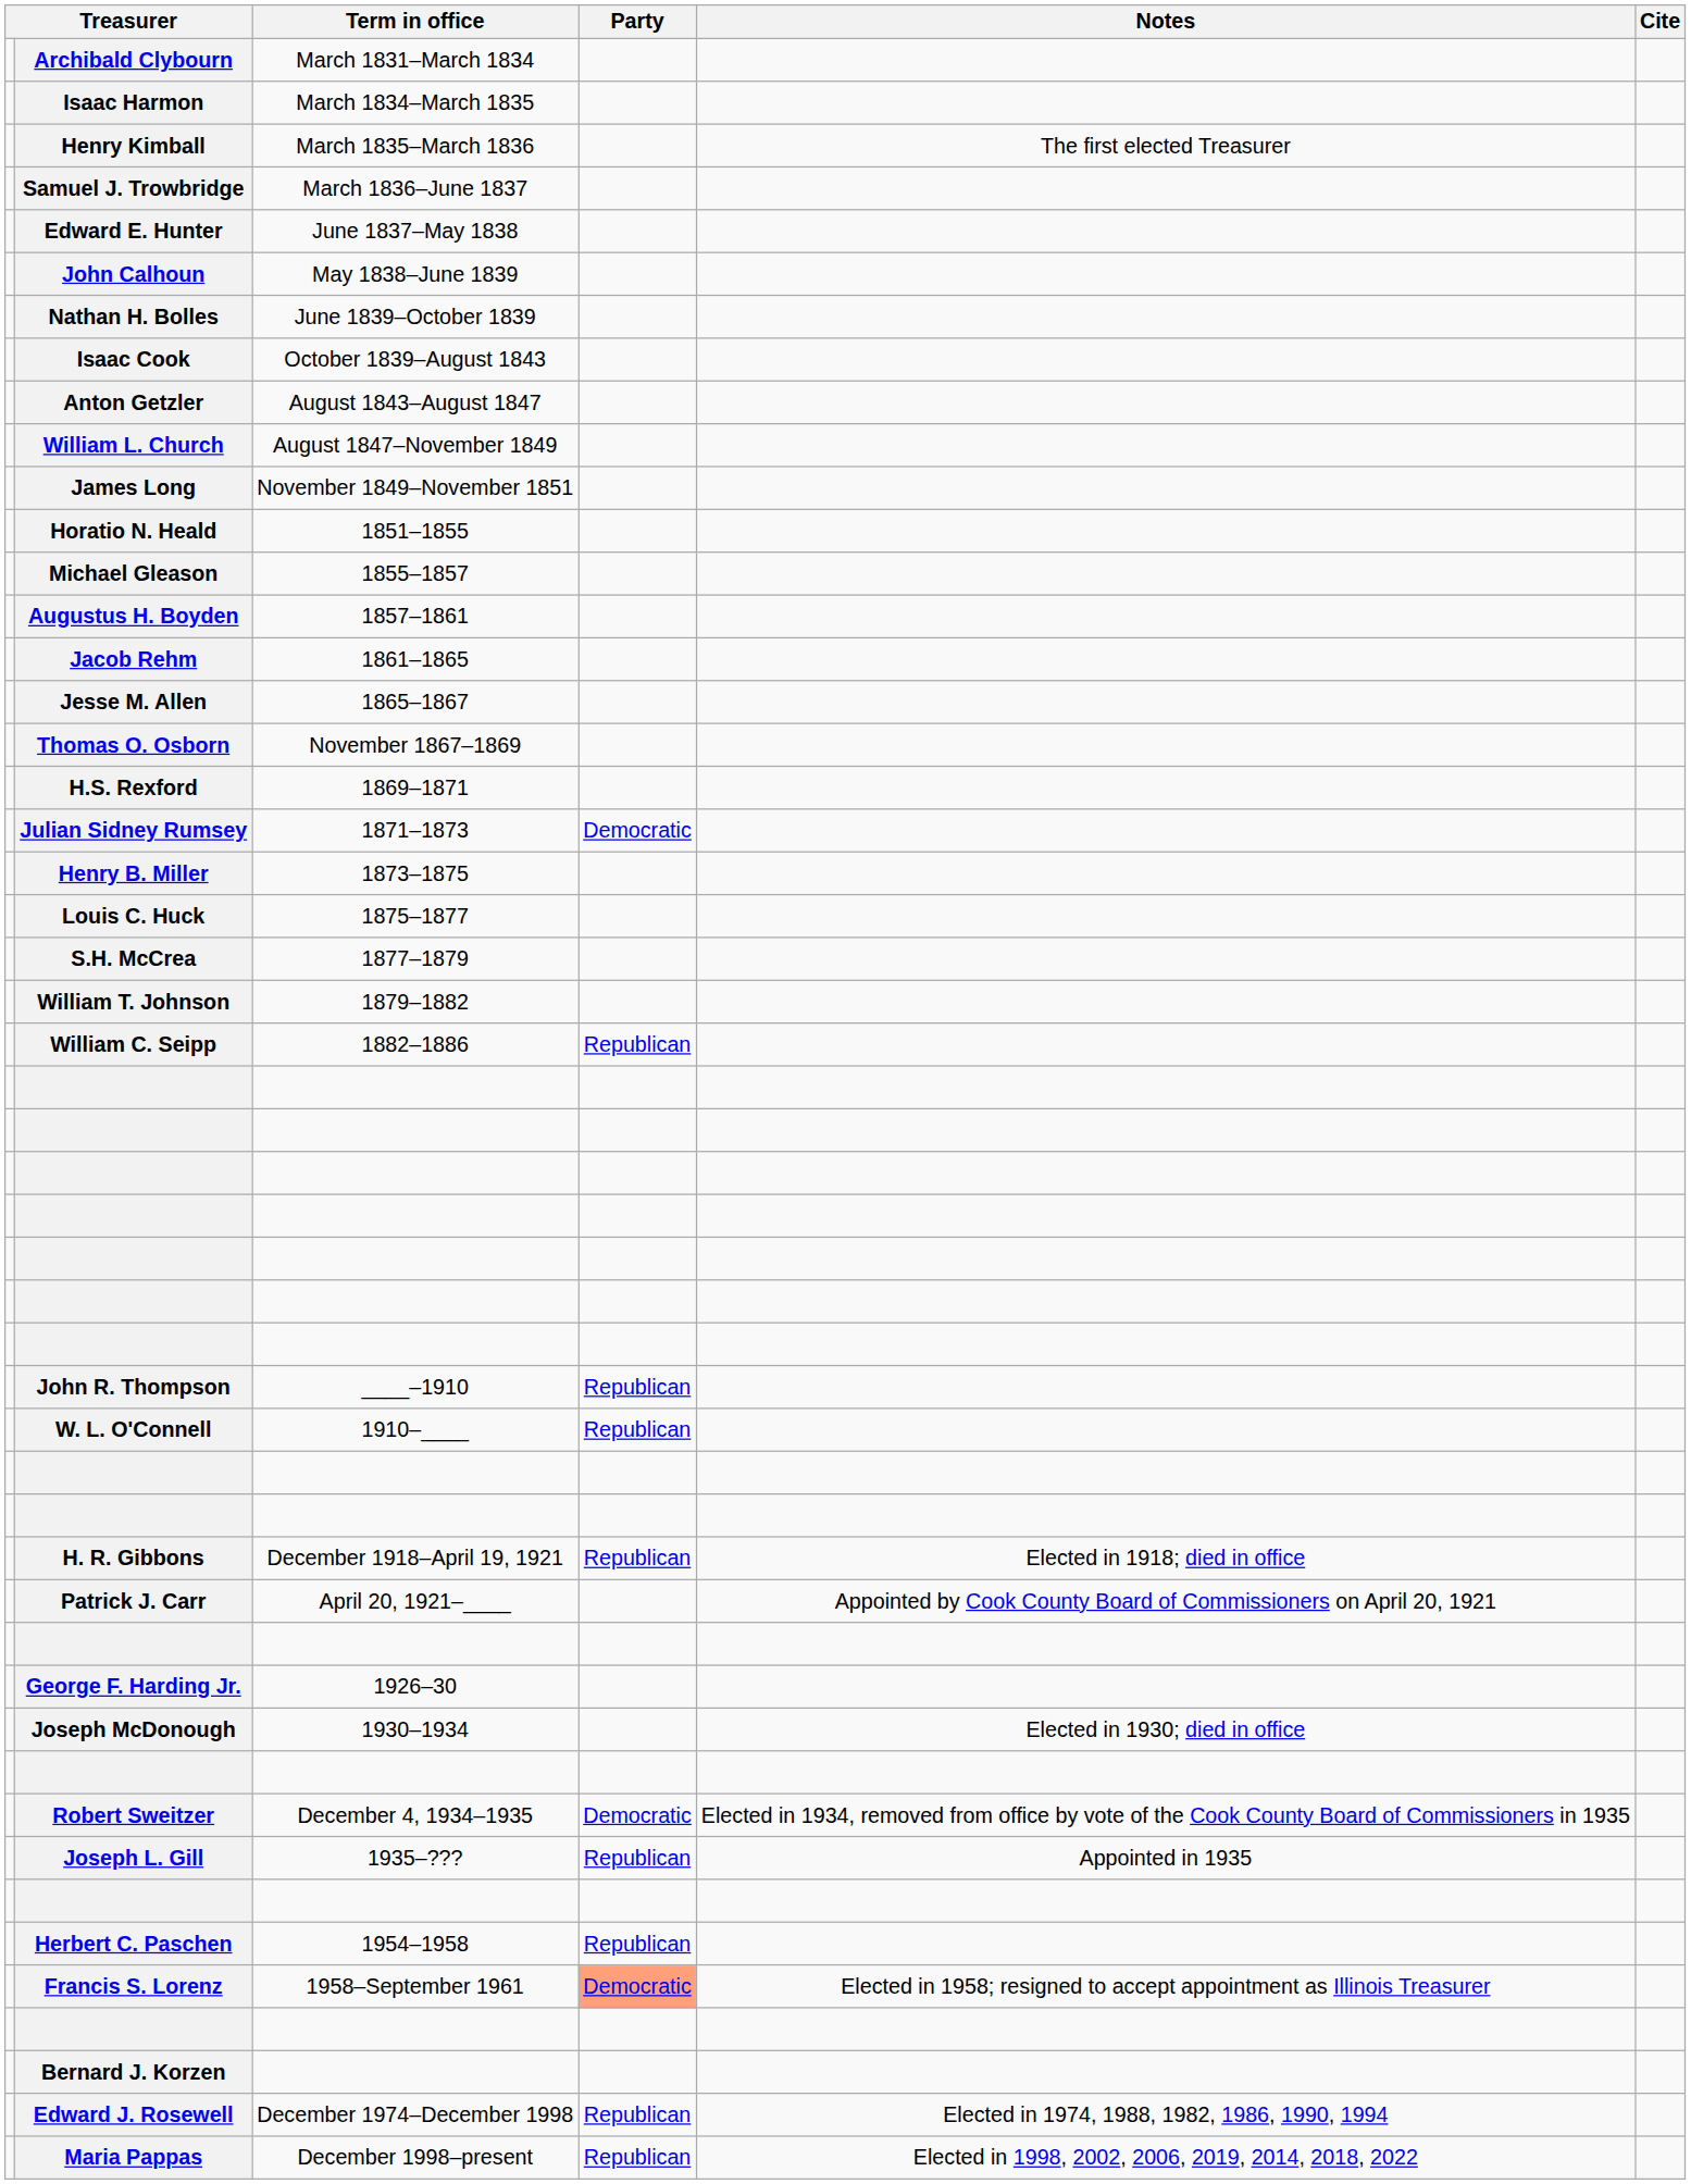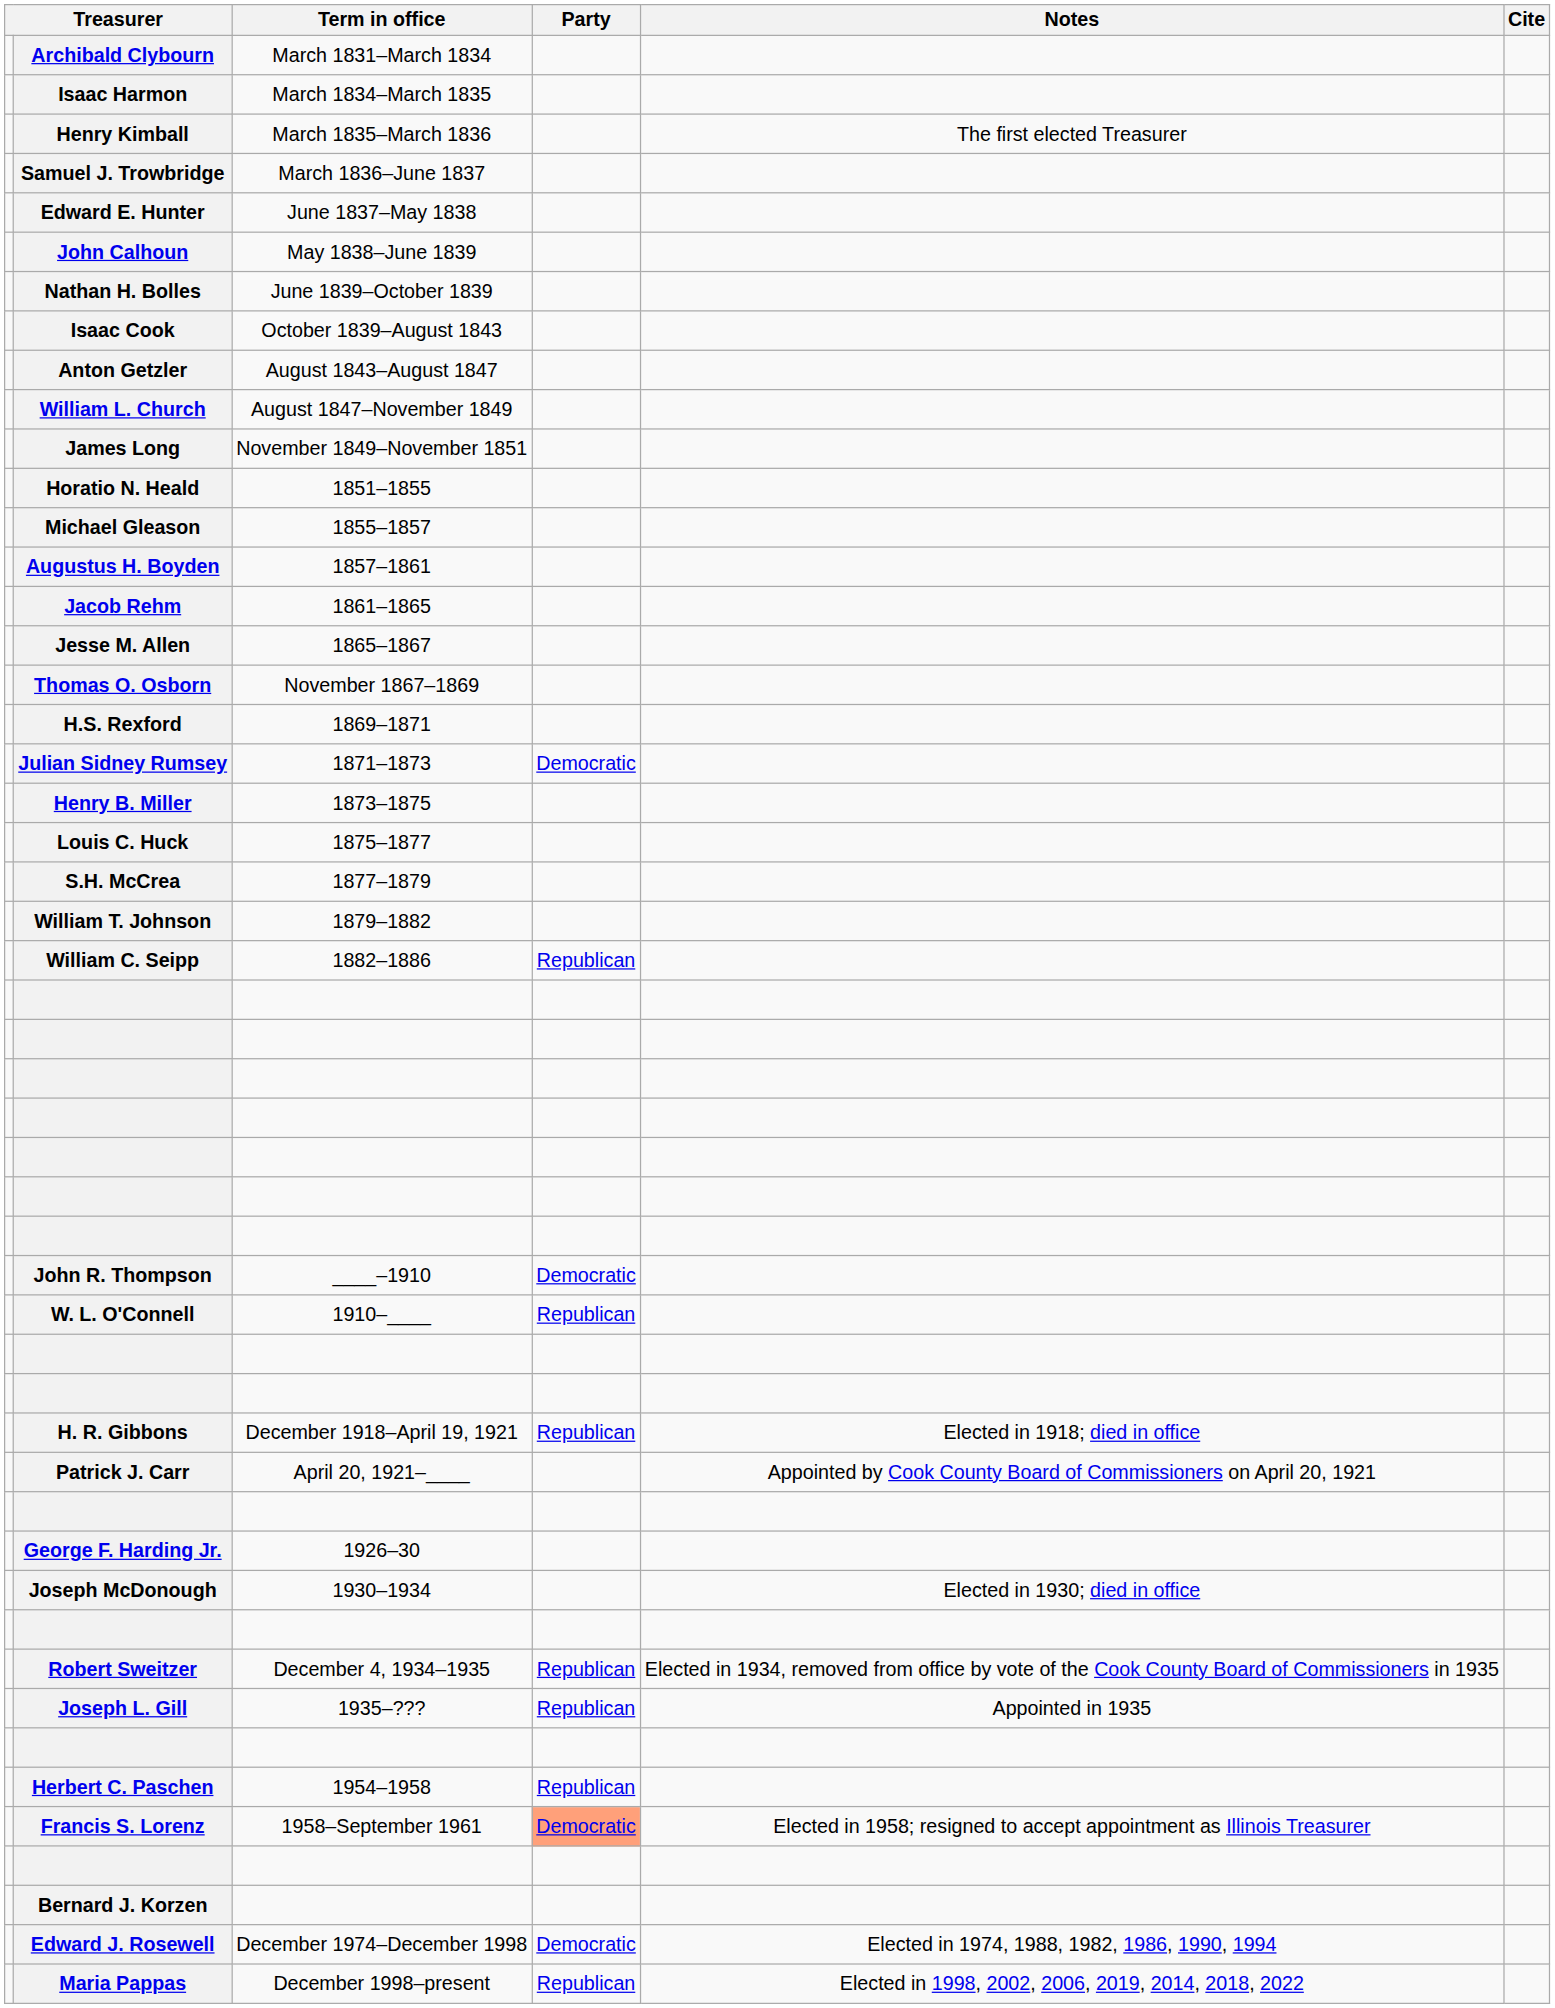John R. Thompson | Party: Republican -> Democratic
Robert Sweitzer | Party: Democratic -> Republican
Edward J. Rosewell | Party: Republican -> Democratic
